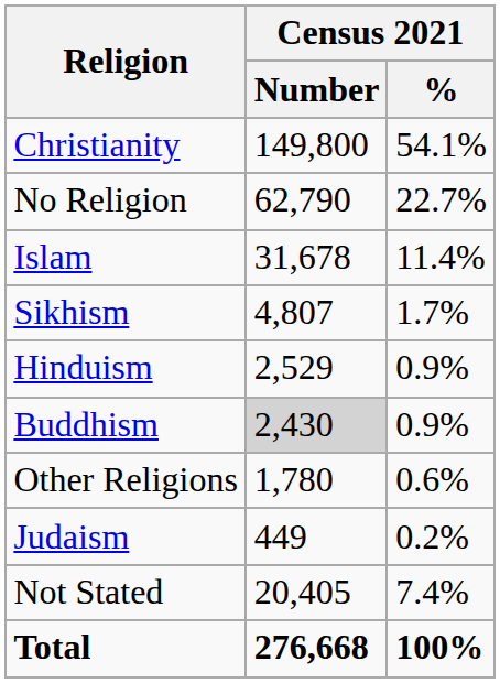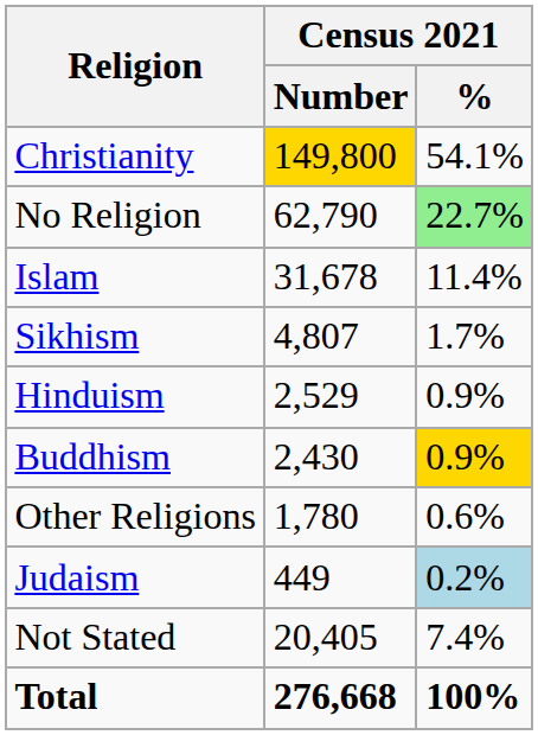Christianity | Census 2021 / Number: no background -> gold background
No Religion | Census 2021 / %: no background -> lightgreen background
Buddhism | Census 2021 / Number: lightgrey background -> no background
Buddhism | Census 2021 / %: no background -> gold background
Judaism | Census 2021 / %: no background -> lightblue background
